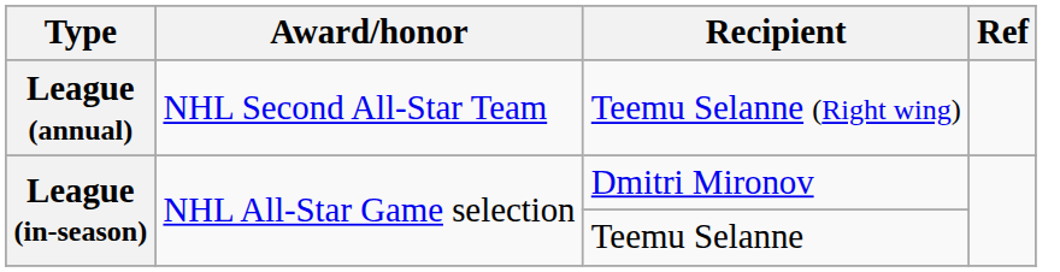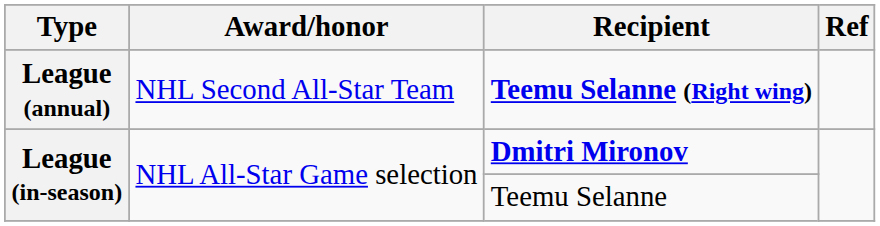row 2 | Recipient: normal -> bold
row 3 | Recipient: normal -> bold
